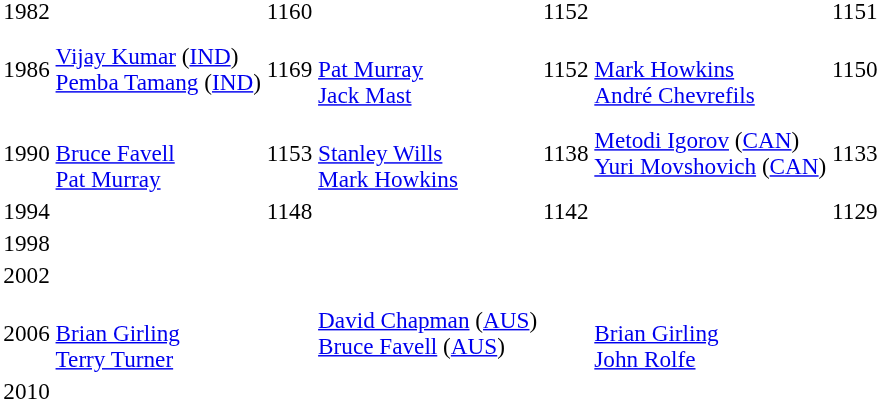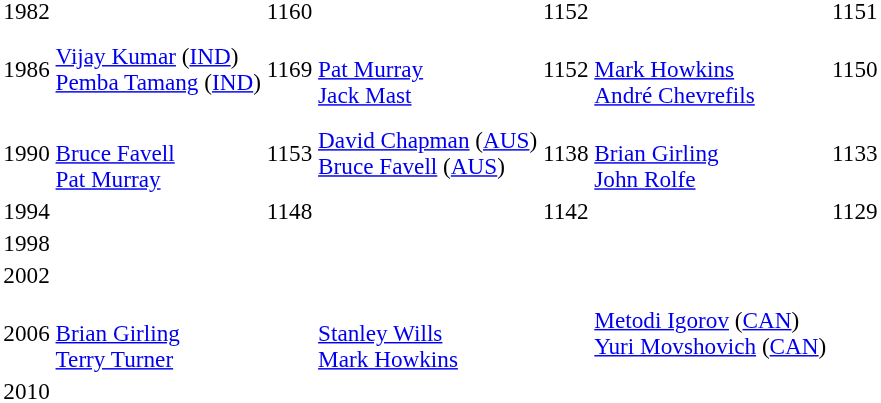1990 | column 4: Stanley Wills Mark Howkins -> David Chapman (AUS) Bruce Favell (AUS)
1990 | column 6: Metodi Igorov (CAN) Yuri Movshovich (CAN) -> Brian Girling John Rolfe
2006 | column 4: David Chapman (AUS) Bruce Favell (AUS) -> Stanley Wills Mark Howkins
2006 | column 6: Brian Girling John Rolfe -> Metodi Igorov (CAN) Yuri Movshovich (CAN)
